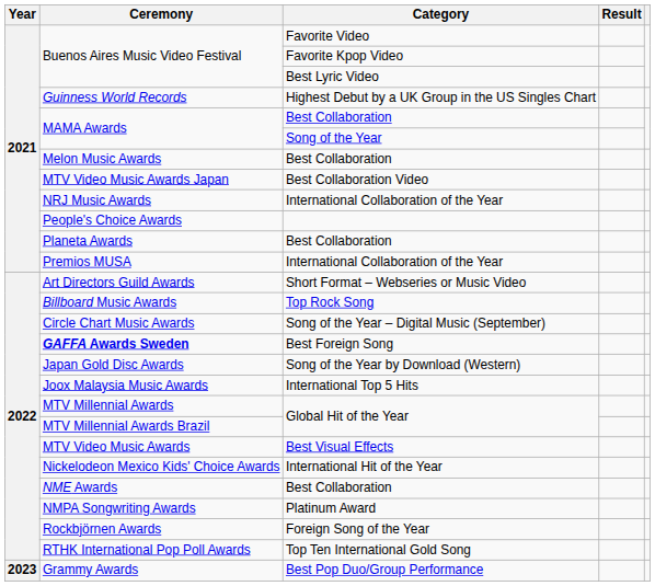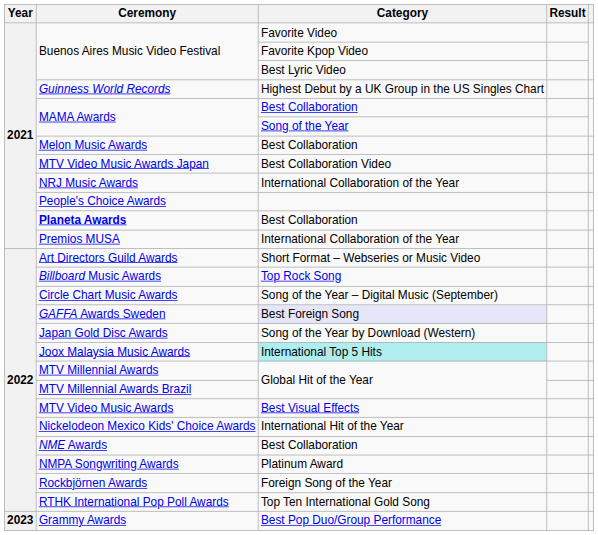Planeta Awards | Ceremony: normal -> bold
GAFFA Awards Sweden | Ceremony: bold -> normal
GAFFA Awards Sweden | Category: no background -> lavender background
Joox Malaysia Music Awards | Category: no background -> paleturquoise background
